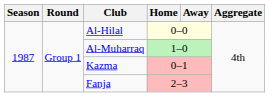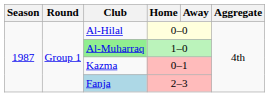Al-Muharraq | Club: no background -> lightgreen background
Fanja | Club: no background -> lightblue background
